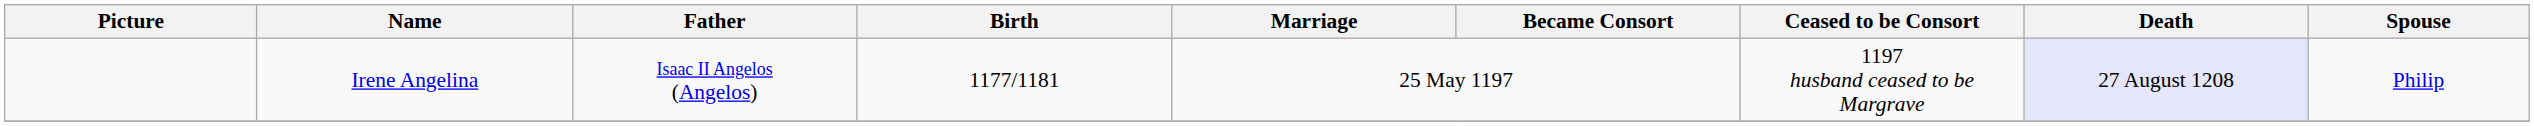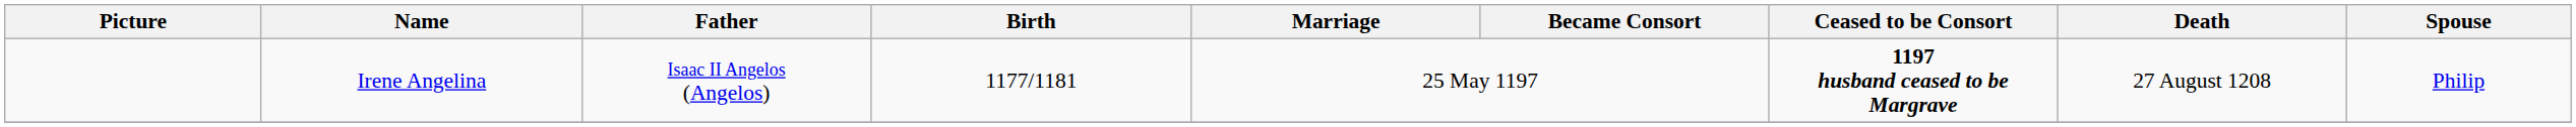Irene Angelina | Ceased to be Consort: normal -> bold
Irene Angelina | Death: lavender background -> no background
